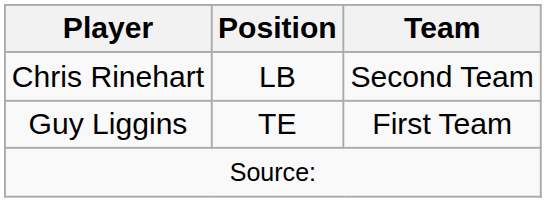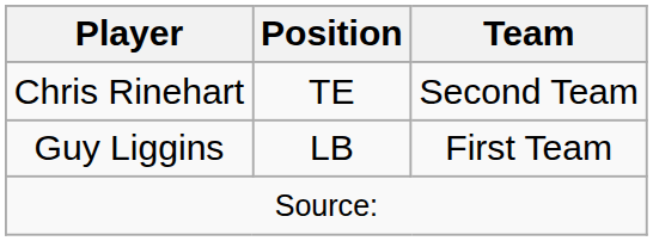Chris Rinehart | Position: LB -> TE
Guy Liggins | Position: TE -> LB
